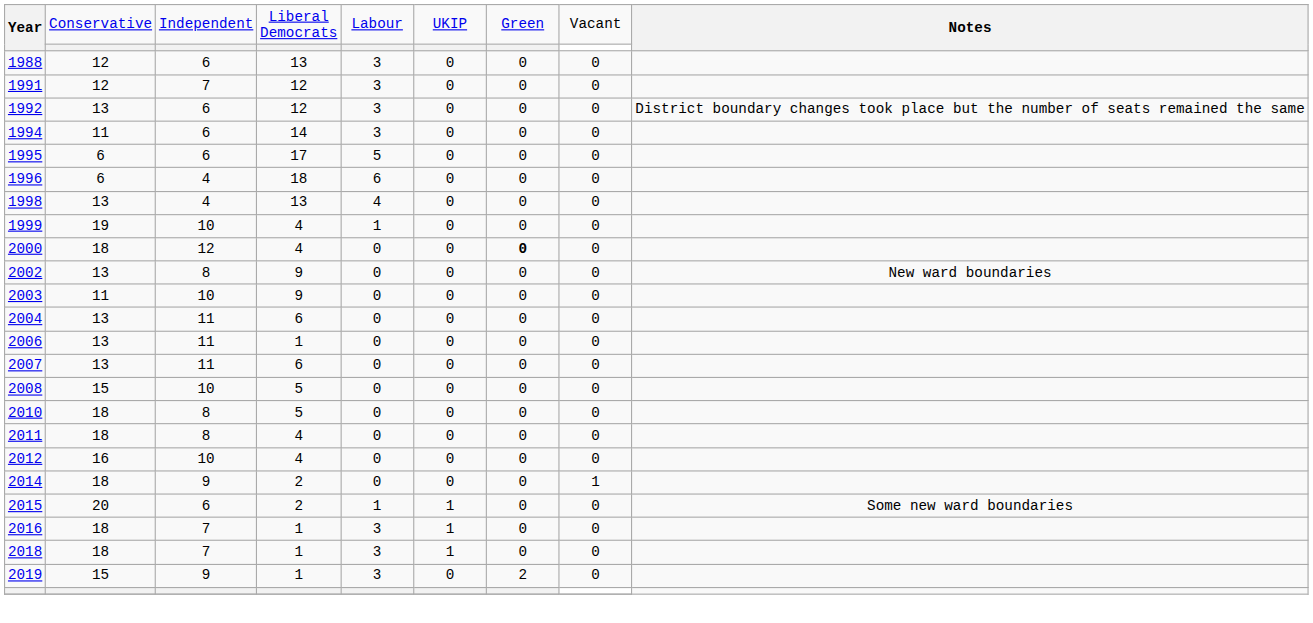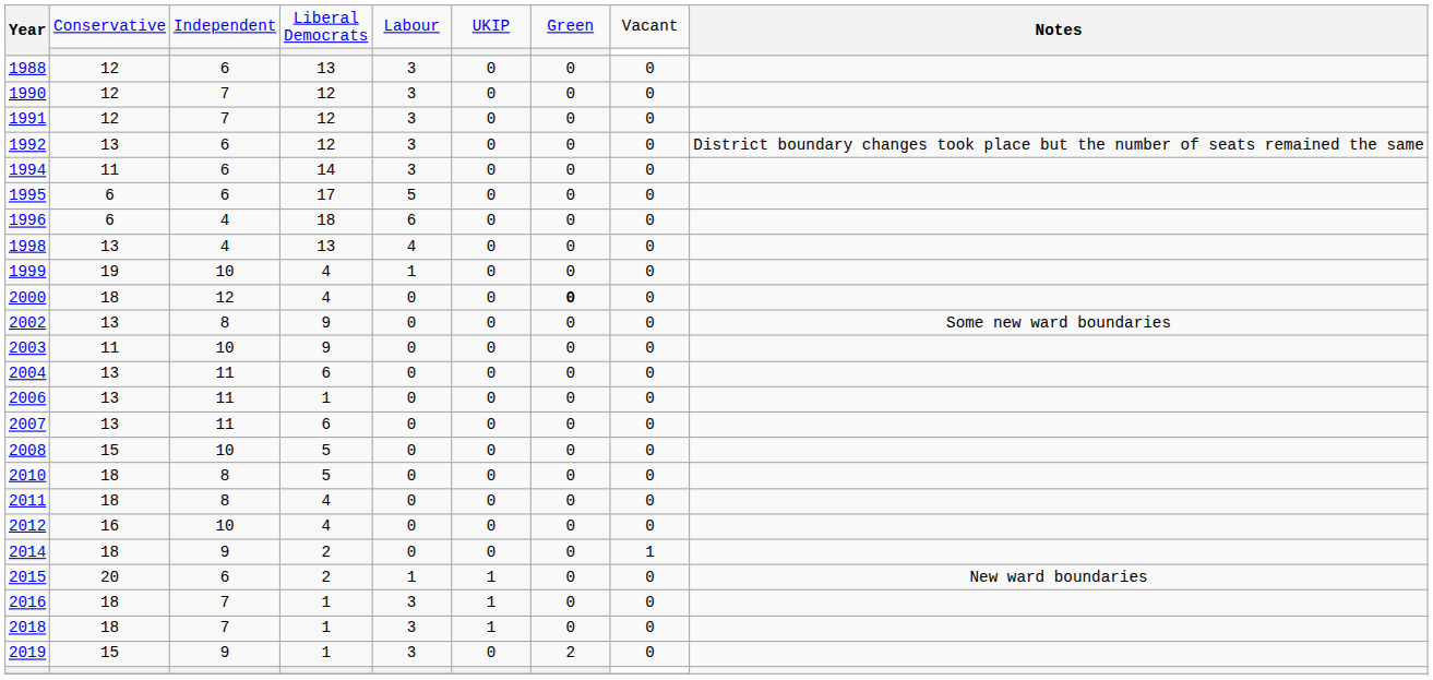+ row: 1990 | 12 | 7 | 12 | 3 | 0 | 0 | 0
2002 | column 9: New ward boundaries -> Some new ward boundaries
2015 | column 9: Some new ward boundaries -> New ward boundaries
